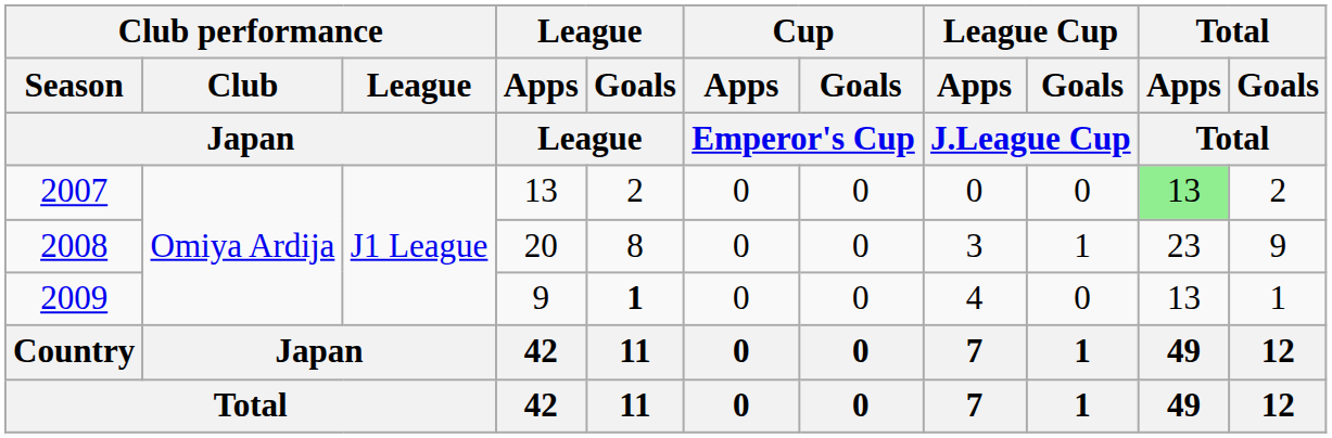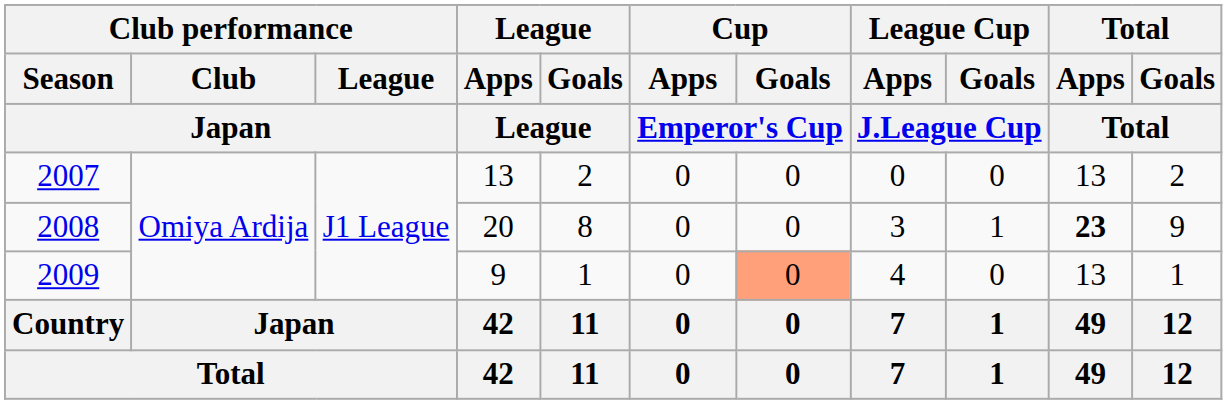2007 | Total / Apps / Total: lightgreen background -> no background
2008 | Total / Apps / Total: normal -> bold
2009 | League / Goals / League: bold -> normal
2009 | Cup / Goals / Emperor's Cup: no background -> lightsalmon background
